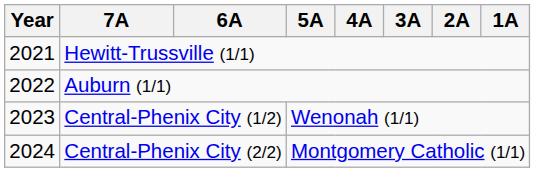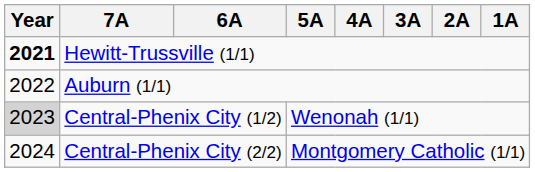Hewitt-Trussville (1/1) | Year: normal -> bold
Central-Phenix City (1/2) | Year: no background -> lightgrey background
